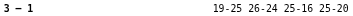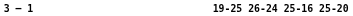row 1 | column 2: normal -> bold
